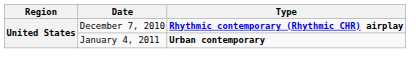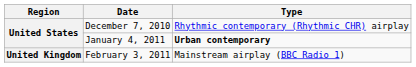December 7, 2010 | Type: bold -> normal
+ row: United Kingdom | February 3, 2011 | Mainstream airplay (BBC Radio 1)
